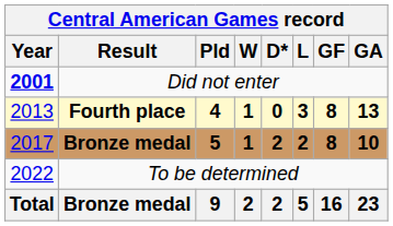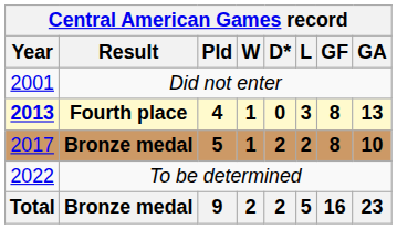Did not enter | Central American Games record / Year: bold -> normal
Fourth place | Central American Games record / Year: normal -> bold
